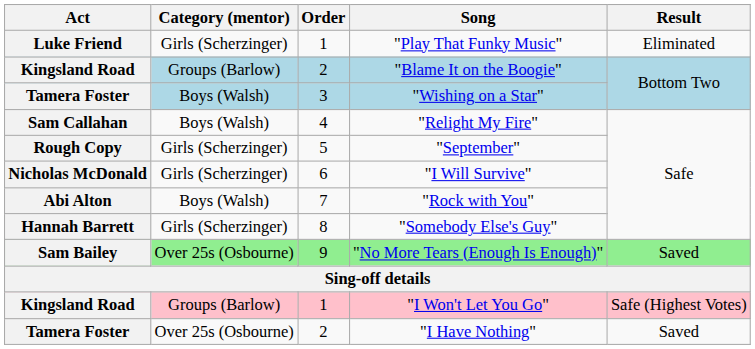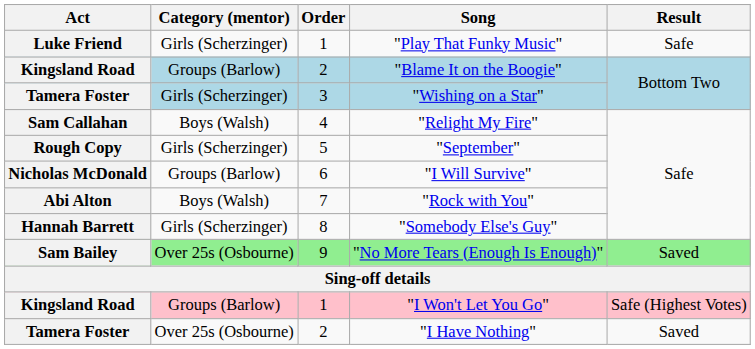"Play That Funky Music" | Result: Eliminated -> Safe
"Wishing on a Star" | Category (mentor): Boys (Walsh) -> Girls (Scherzinger)
"I Will Survive" | Category (mentor): Girls (Scherzinger) -> Groups (Barlow)
